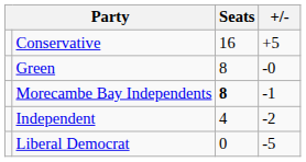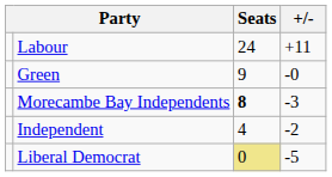+ row: Labour | 24 | +11
- row: Conservative | 16 | +5
Green | Seats: 8 -> 9
Morecambe Bay Independents | +/-: -1 -> -3
Liberal Democrat | Seats: no background -> khaki background
